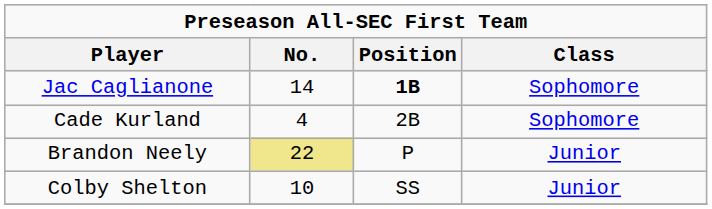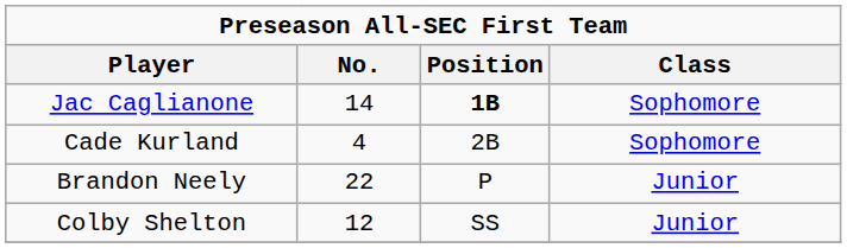Brandon Neely | No.: khaki background -> no background
Colby Shelton | No.: 10 -> 12
